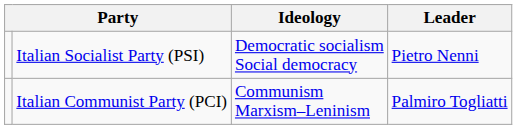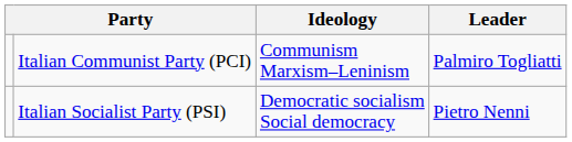rows swapped: Italian Communist Party (PCI) <-> Italian Socialist Party (PSI)
